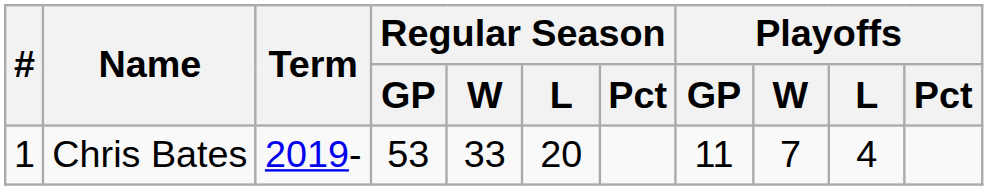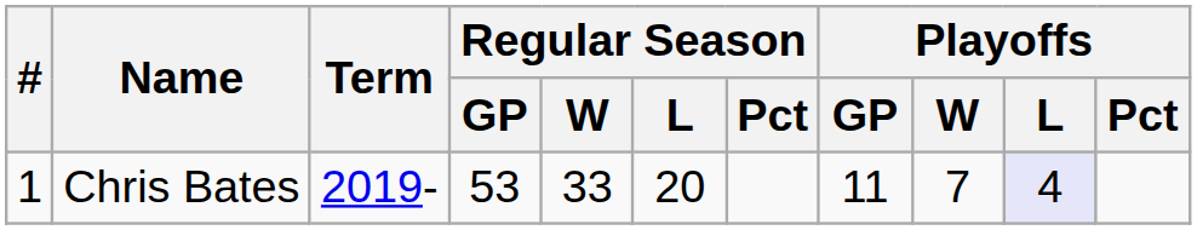Chris Bates | Playoffs / L: no background -> lavender background
